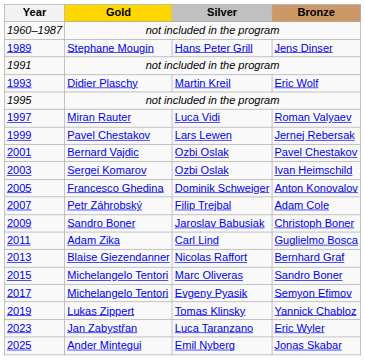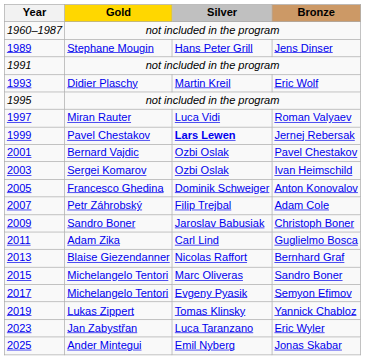1999 | Silver: normal -> bold
